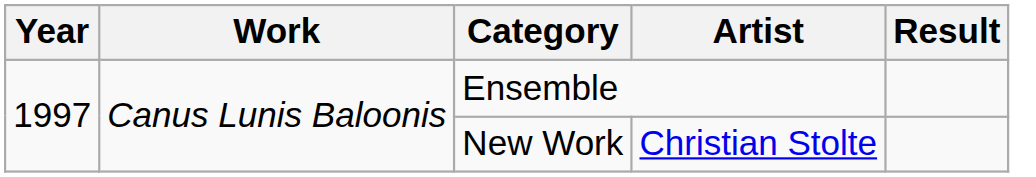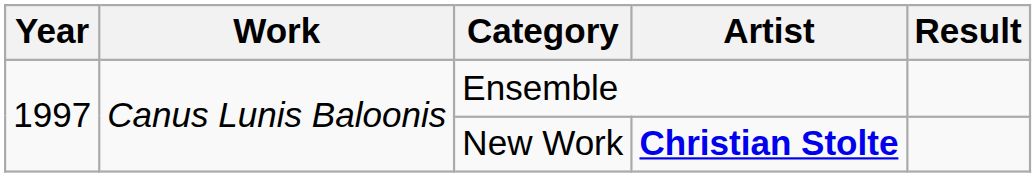New Work | Artist: normal -> bold
